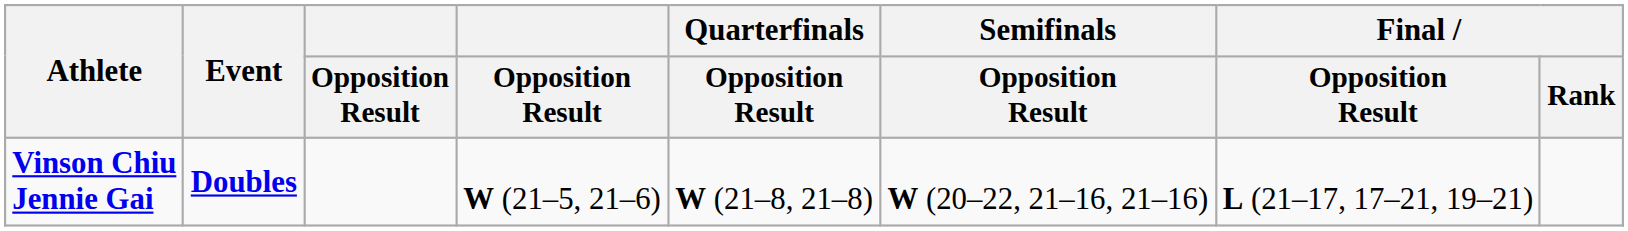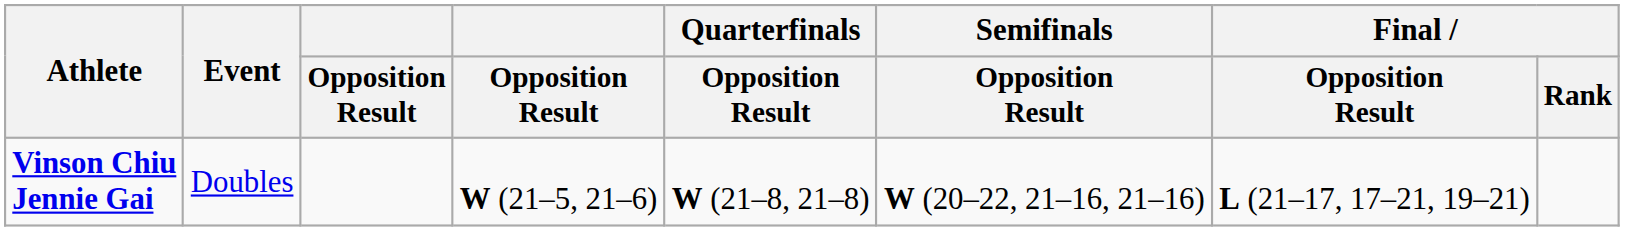Vinson Chiu Jennie Gai | Event: bold -> normal
